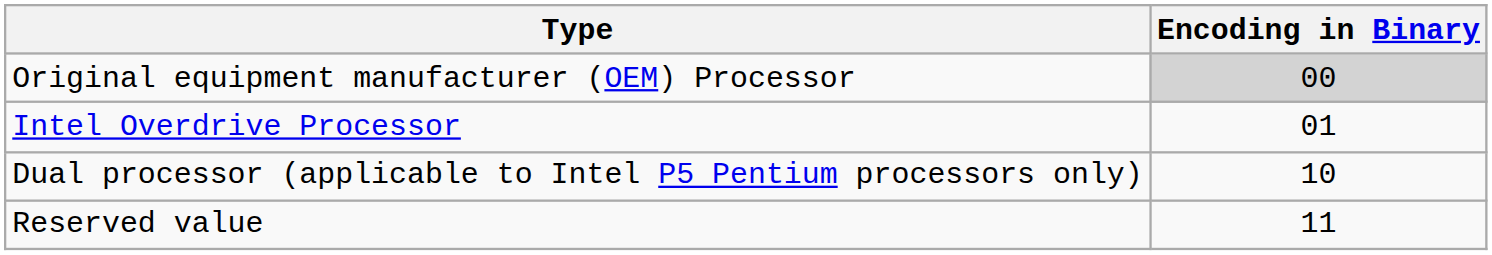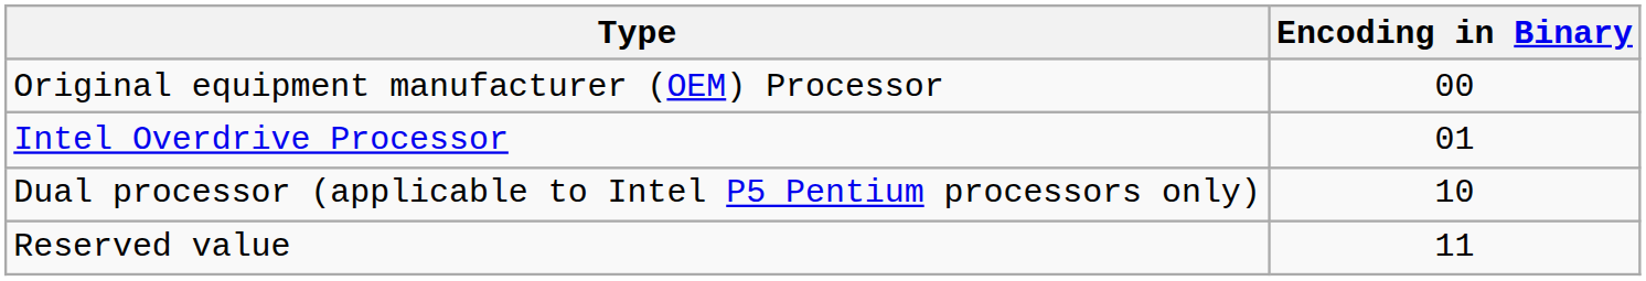Original equipment manufacturer (OEM) Processor | Encoding in Binary: lightgrey background -> no background
